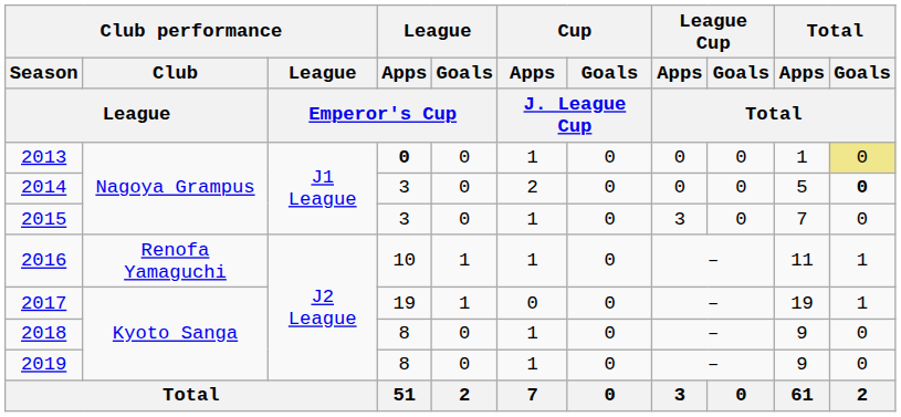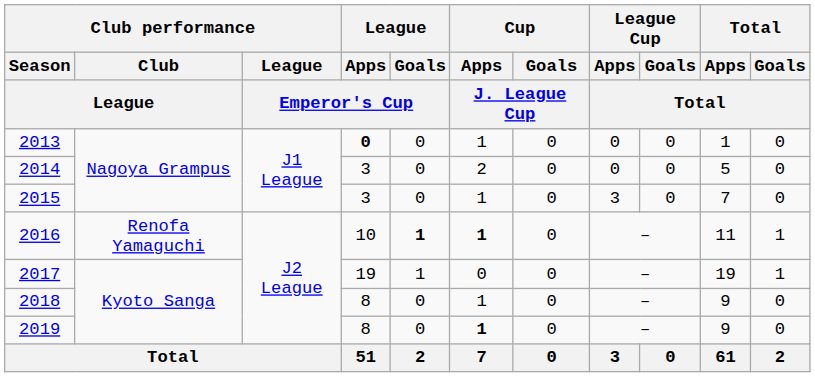2013 | Total / Goals / Total: khaki background -> no background
2014 | Total / Goals / Total: bold -> normal
2016 | League / Goals / Emperor's Cup: normal -> bold
2016 | Cup / Apps / J. League Cup: normal -> bold
2019 | Cup / Apps / J. League Cup: normal -> bold
